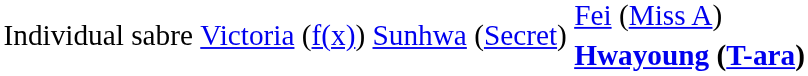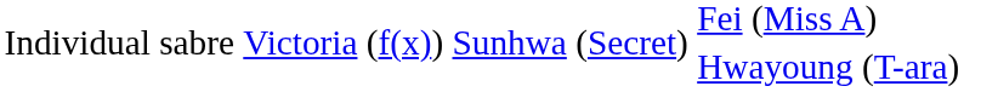row 2 | column 4: bold -> normal
